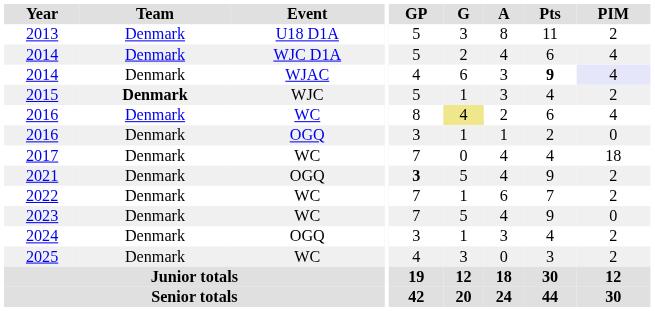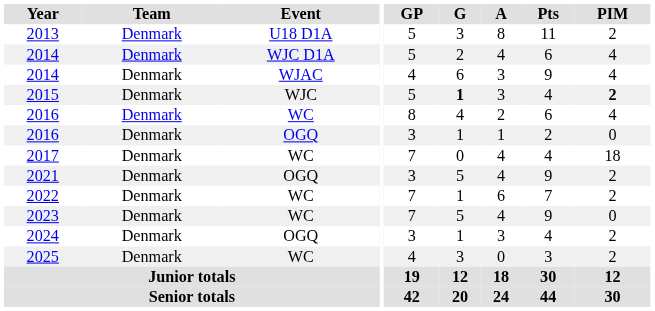2014 / WJAC | Pts: bold -> normal
2014 / WJAC | PIM: lavender background -> no background
2015 | Team: bold -> normal
2015 | G: normal -> bold
2015 | PIM: normal -> bold
2016 / WC | G: khaki background -> no background
2021 | GP: bold -> normal
